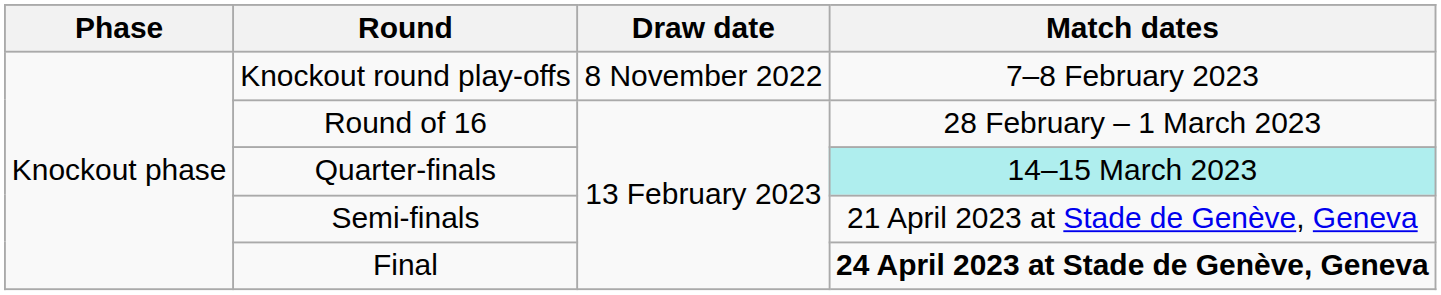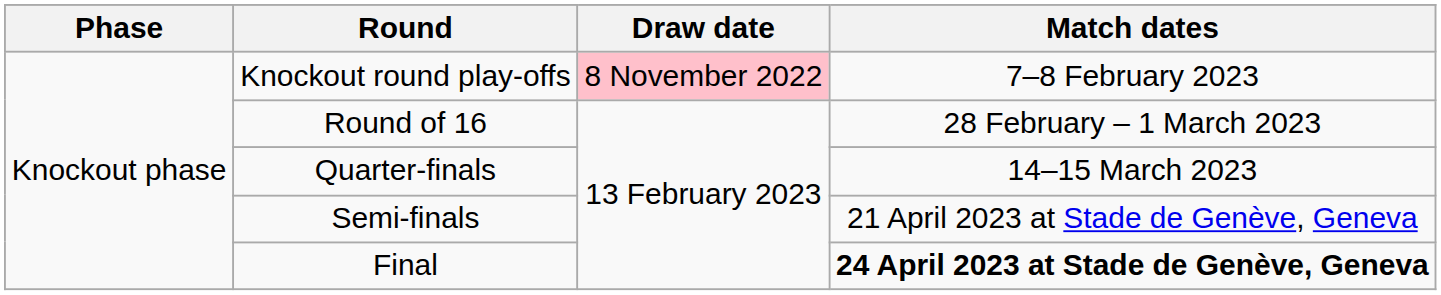Knockout round play-offs | Draw date: no background -> pink background
Quarter-finals | Match dates: paleturquoise background -> no background
